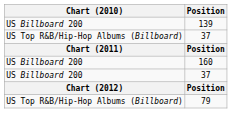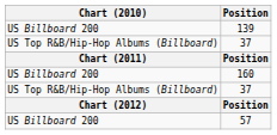row 6 | Chart (2010): US Billboard 200 -> US Top R&B/Hip-Hop Albums (Billboard)
row 8 | Chart (2010): US Top R&B/Hip-Hop Albums (Billboard) -> US Billboard 200
row 8 | Position: 79 -> 57
